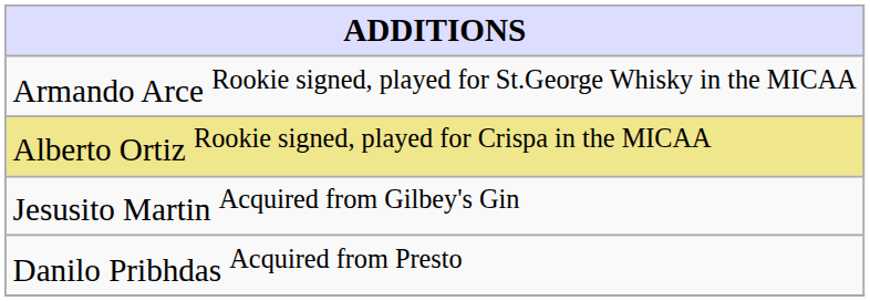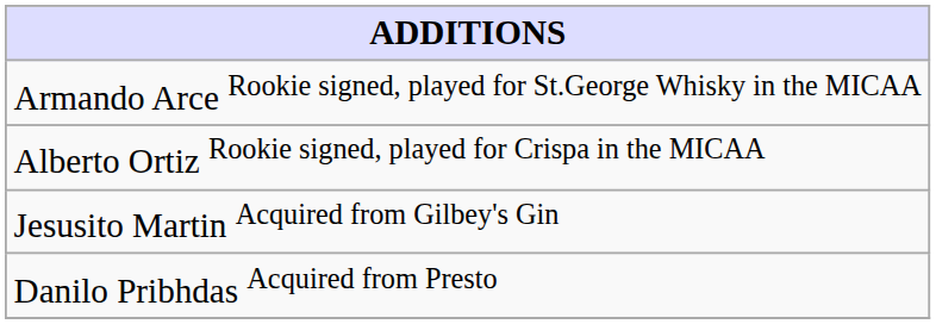row 3 | column 1: khaki background -> no background
